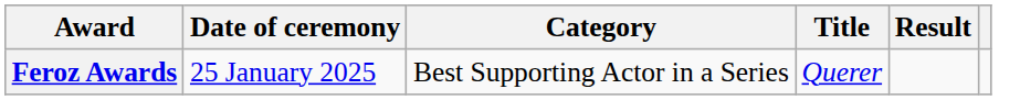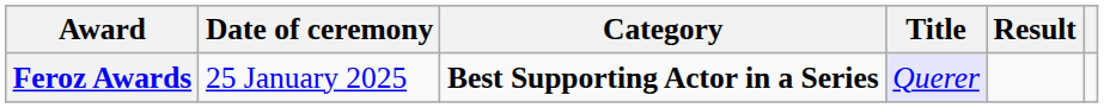Feroz Awards | Category: normal -> bold
Feroz Awards | Title: no background -> lavender background
